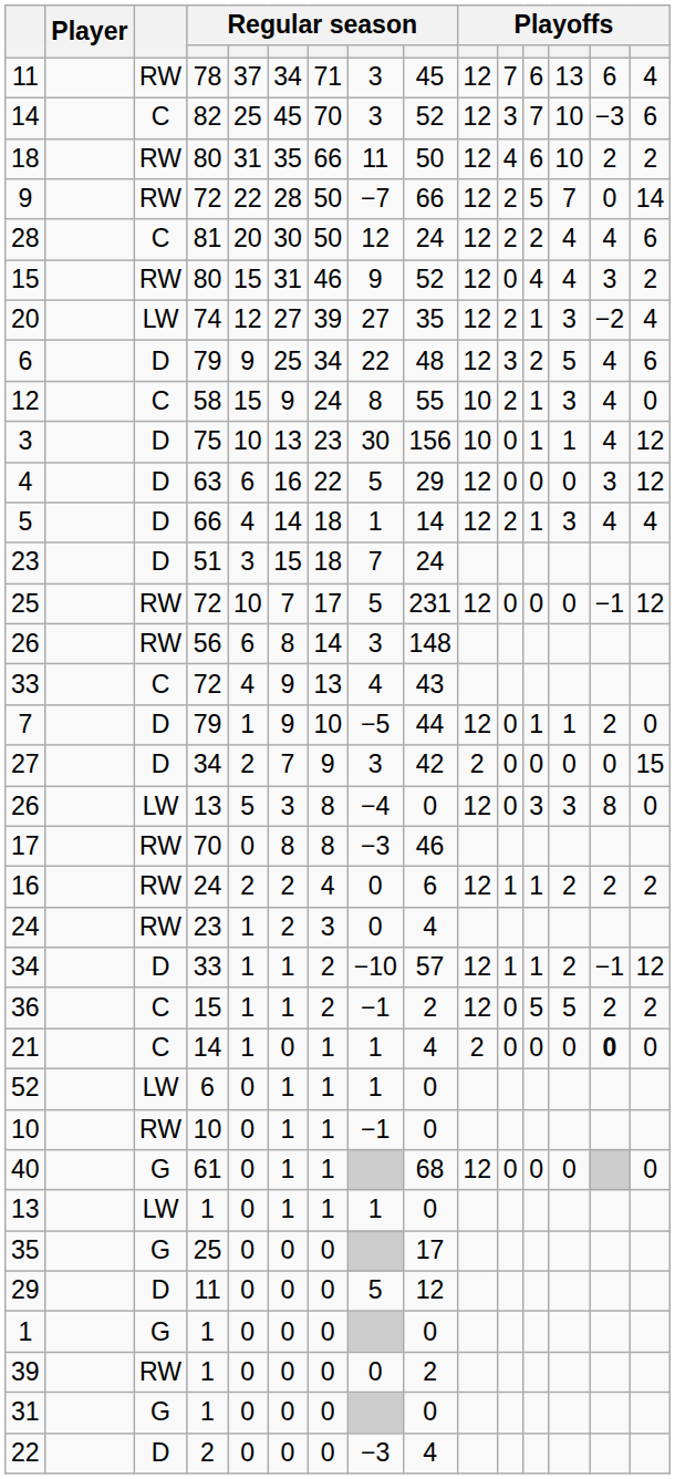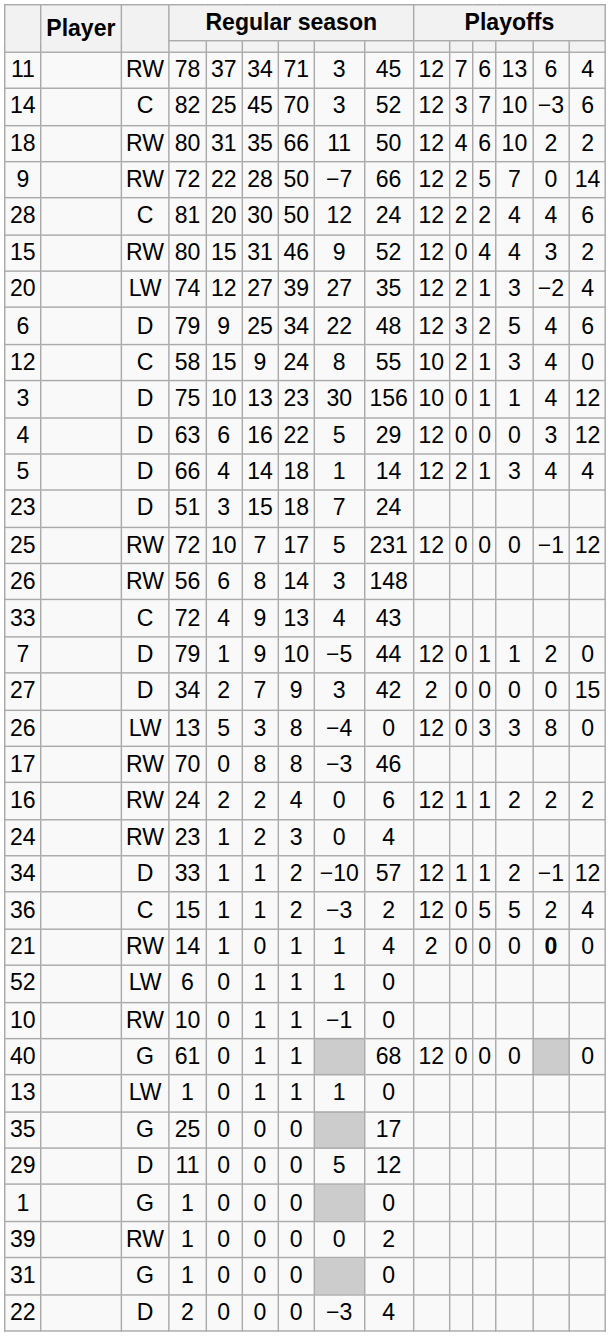36 | column 8: −1 -> −3
36 | column 15: 2 -> 4
21 | column 3: C -> RW
